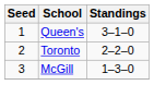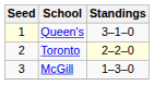Queen's | Seed: no background -> lightyellow background
Toronto | Standings: no background -> lightyellow background
